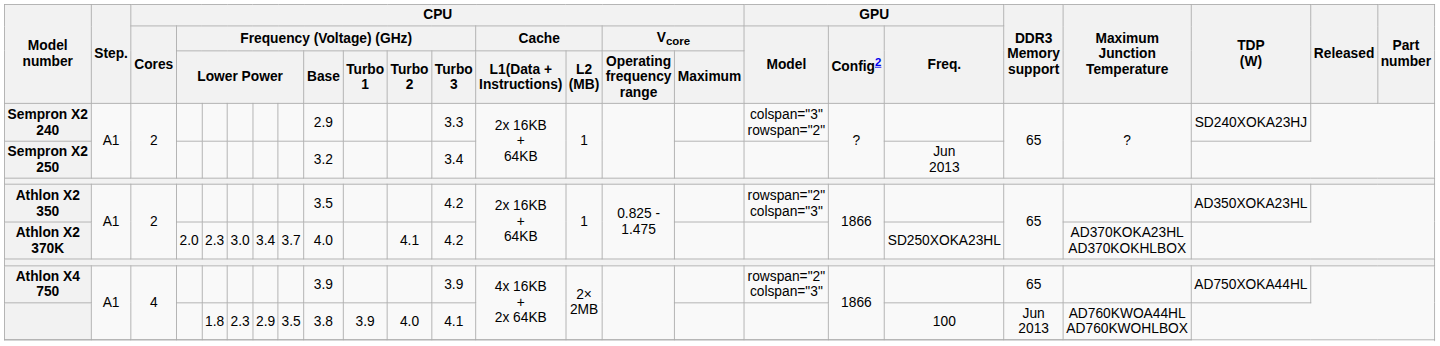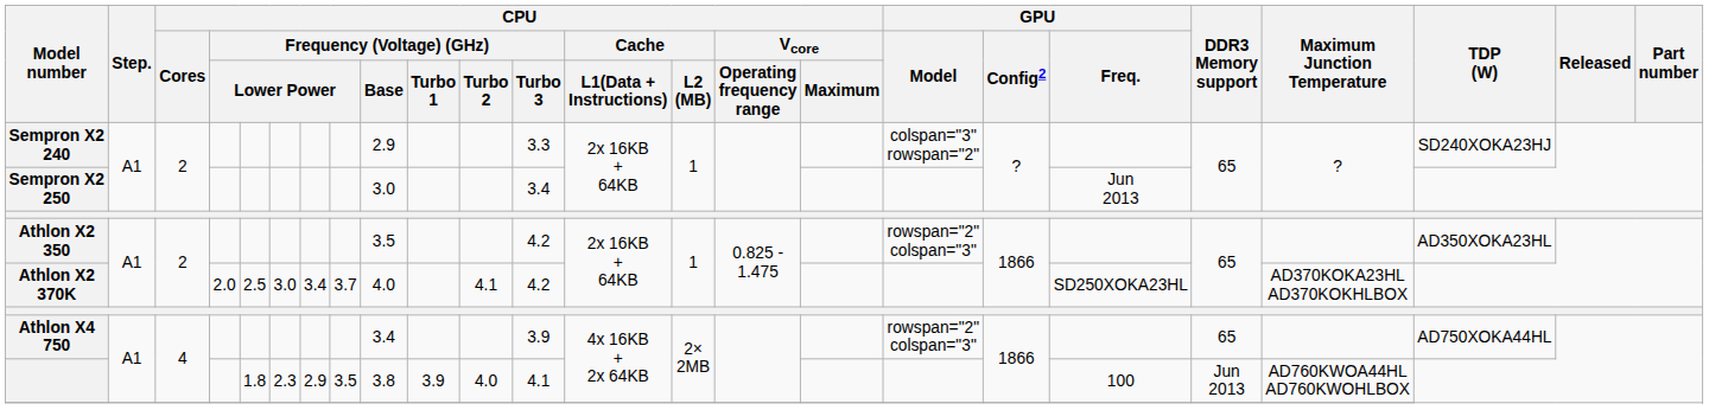Sempron X2 250 | CPU / Frequency (Voltage) (GHz) / Base: 3.2 -> 3.0
Athlon X2 370K | column 5: 2.3 -> 2.5
Athlon X4 750 | CPU / Frequency (Voltage) (GHz) / Base: 3.9 -> 3.4
